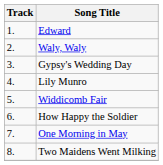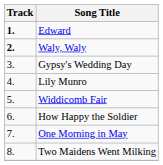Edward | Track: normal -> bold
Waly, Waly | Track: normal -> bold
